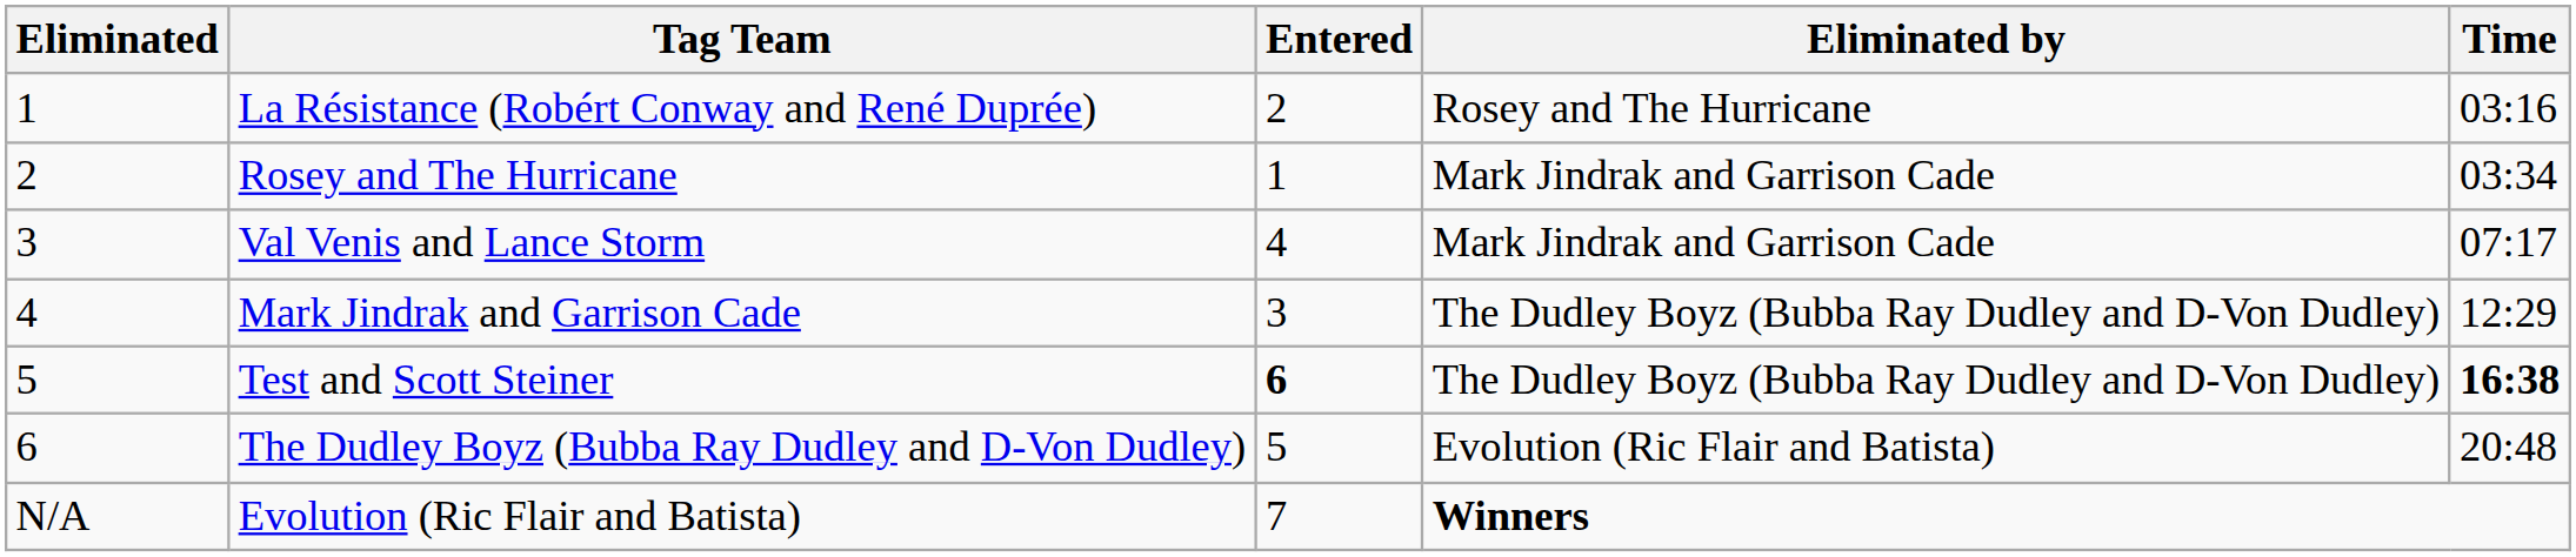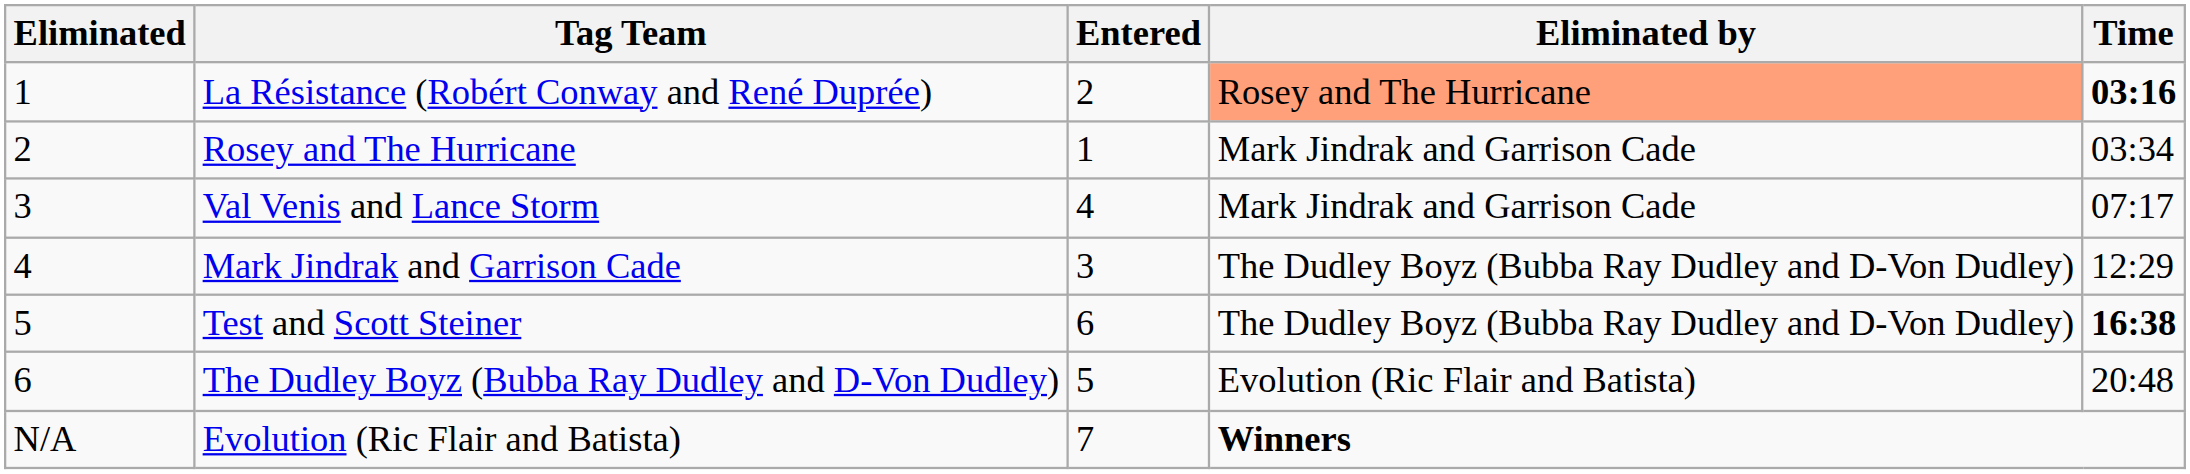La Résistance (Robért Conway and René Duprée) | Eliminated by: no background -> lightsalmon background
La Résistance (Robért Conway and René Duprée) | Time: normal -> bold
Test and Scott Steiner | Entered: bold -> normal
